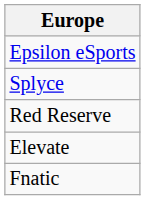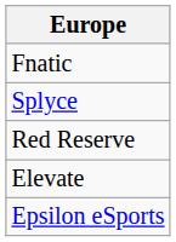row 2 | column 1: Epsilon eSports -> Fnatic
row 6 | column 1: Fnatic -> Epsilon eSports
